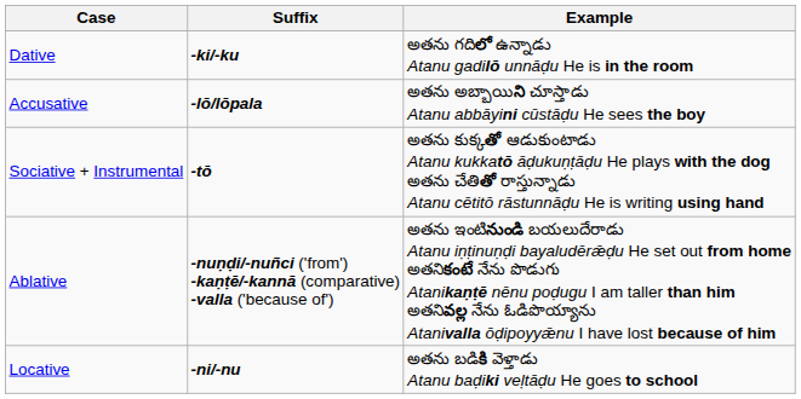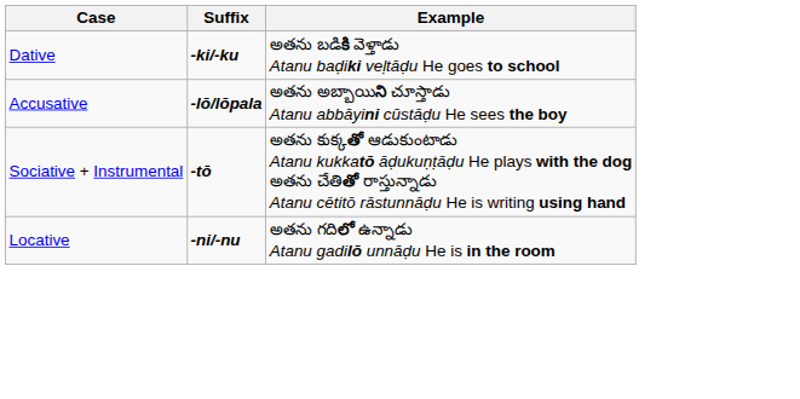Dative | Example: అతను గదిలో ఉన్నాడు Atanu gadilō unnāḍu He is in the room -> అతను బడికి వెళ్తాడు Atanu baḍiki veḷtāḍu He goes to school
- row: Ablative | -nuṇḍi/-nuñci ('from') -kaṇṭē/-kannā (comparative) -valla ('because of') | అతను ఇంటినుండి బయలుదేరాడు Atanu iṇṭinuṇḍi bayaludērǣḍu He set out from home అతనికంటే నేను పొడుగు Atanikaṇṭē nēnu poḍugu I am taller than him అతనివల్ల నేను ఓడిపొయ్యాను Atanivalla ōḍipoyyǣnu I have lost because of him
Locative | Example: అతను బడికి వెళ్తాడు Atanu baḍiki veḷtāḍu He goes to school -> అతను గదిలో ఉన్నాడు Atanu gadilō unnāḍu He is in the room
